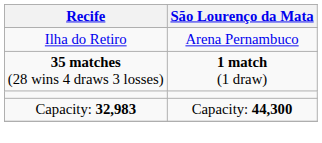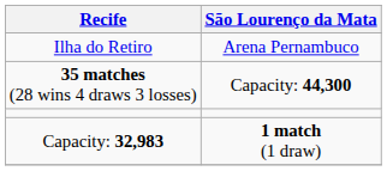row 3 | São Lourenço da Mata: 1 match (1 draw) -> Capacity: 44,300
row 5 | São Lourenço da Mata: Capacity: 44,300 -> 1 match (1 draw)
